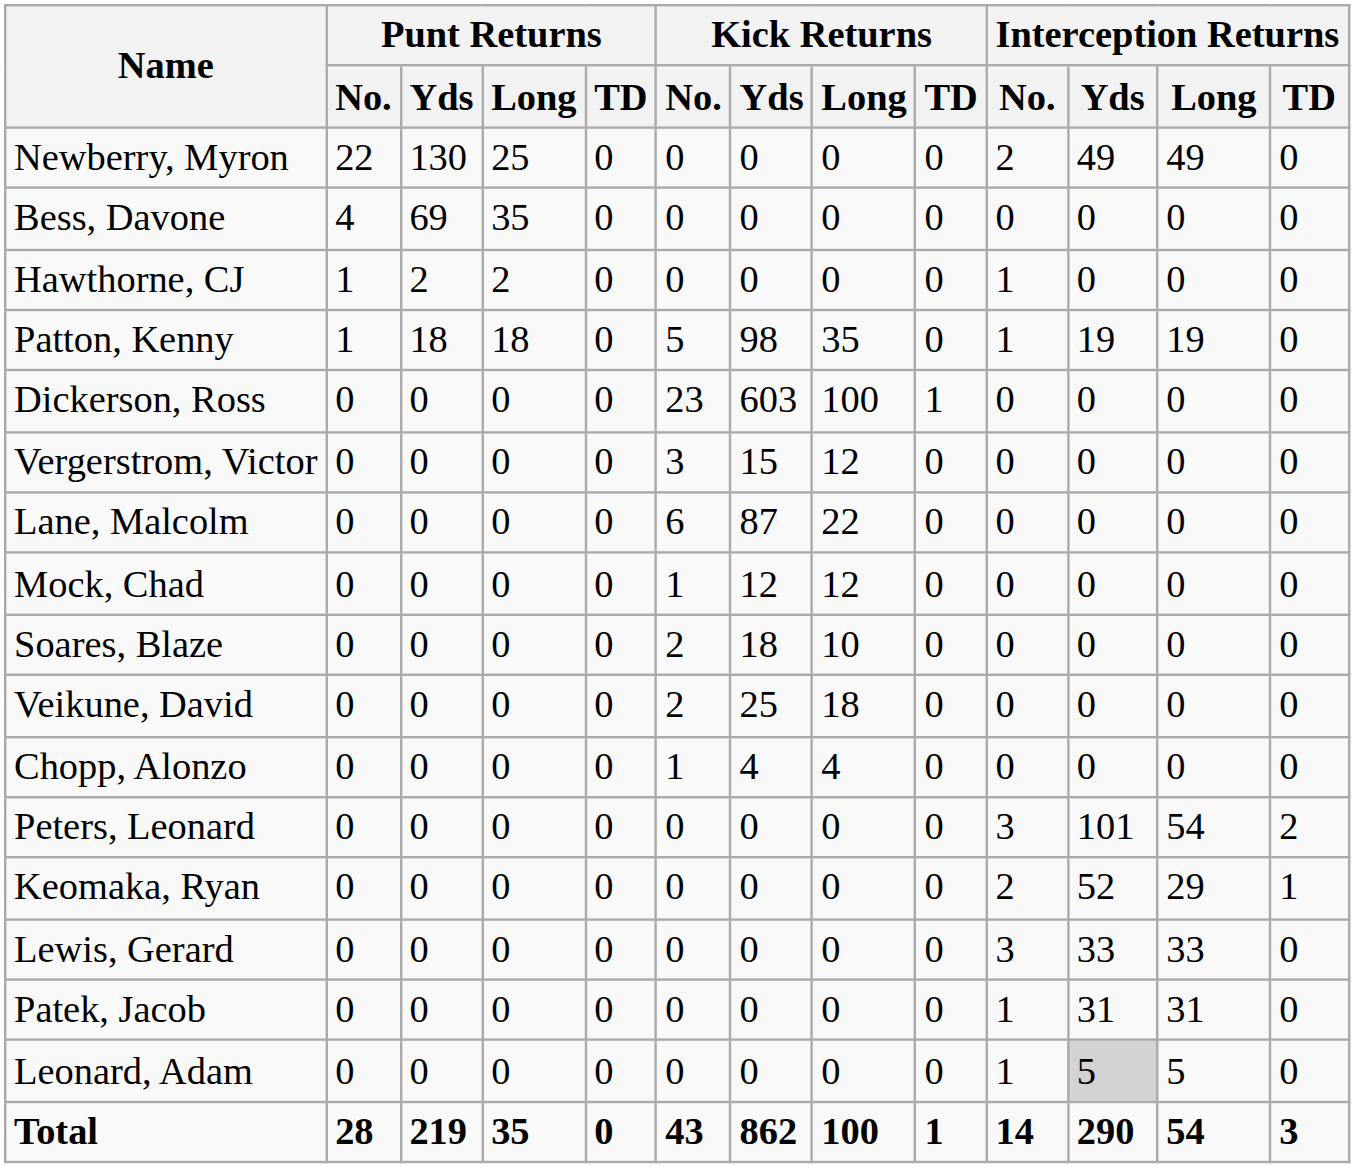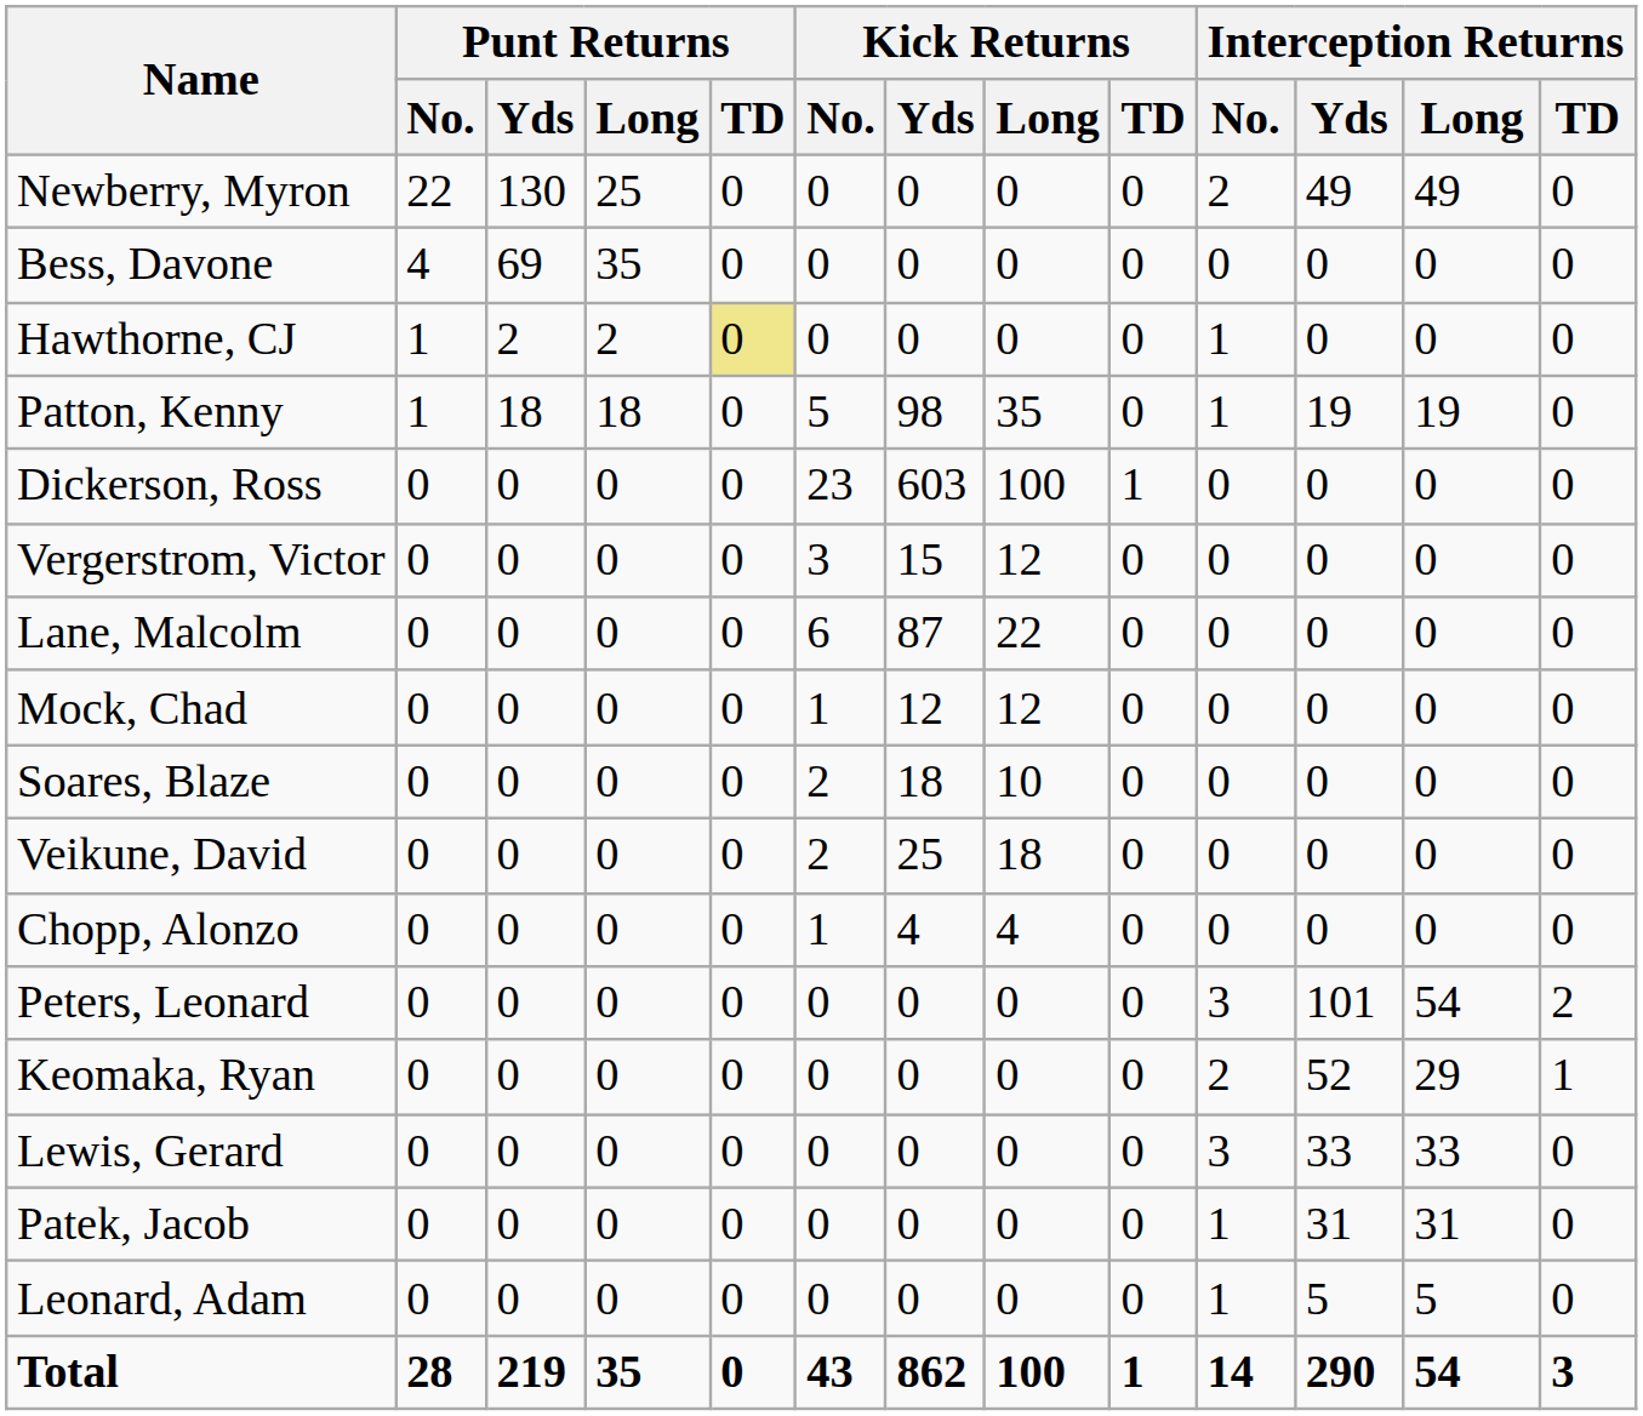Hawthorne, CJ | Punt Returns / TD: no background -> khaki background
Leonard, Adam | Interception Returns / Yds: lightgrey background -> no background
